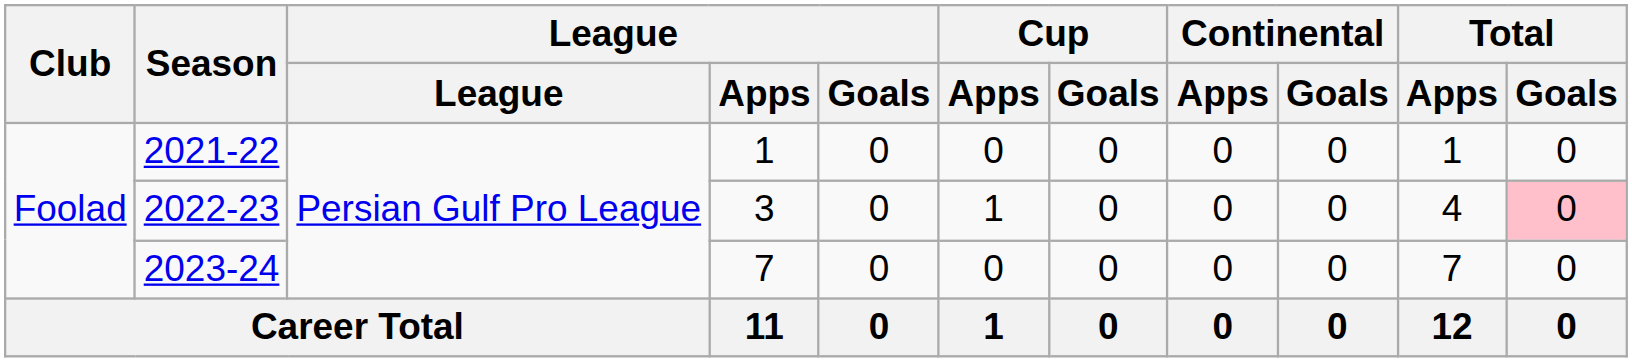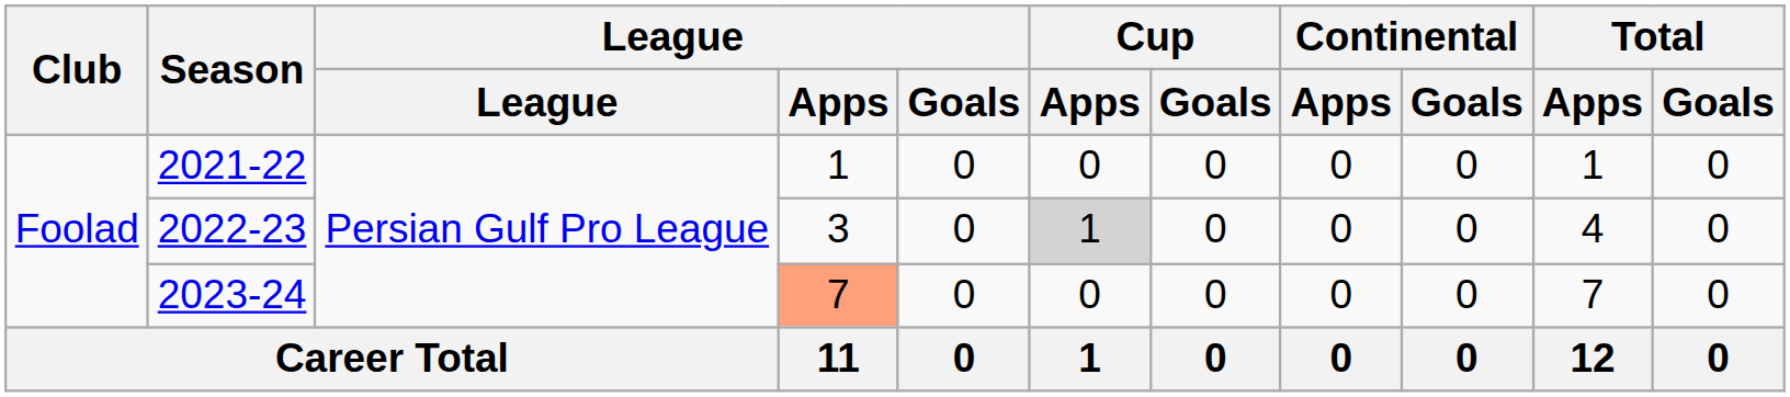2022-23 | Cup / Apps: no background -> lightgrey background
2022-23 | Total / Goals: pink background -> no background
2023-24 | League / Apps: no background -> lightsalmon background
